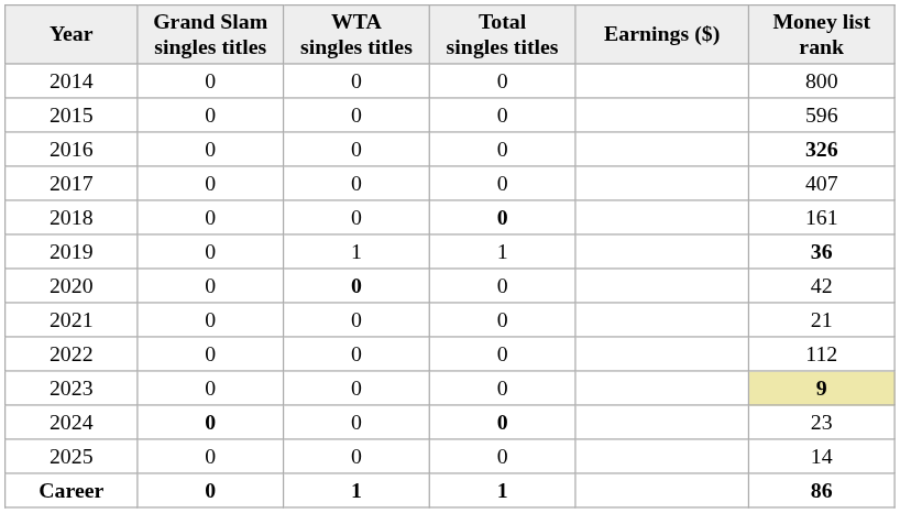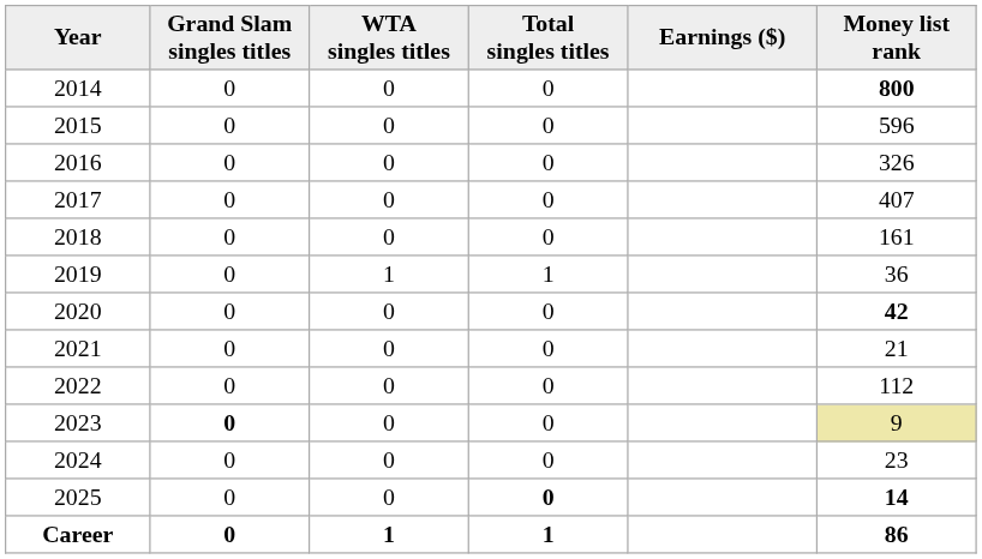2014 | column 6: normal -> bold
2016 | column 6: bold -> normal
2018 | column 4: bold -> normal
2019 | column 6: bold -> normal
2020 | column 3: bold -> normal
2020 | column 6: normal -> bold
2023 | column 2: normal -> bold
2023 | column 6: bold -> normal
2024 | column 2: bold -> normal
2024 | column 4: bold -> normal
2025 | column 4: normal -> bold
2025 | column 6: normal -> bold
